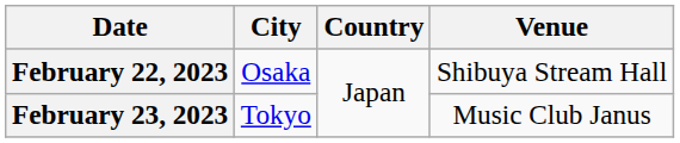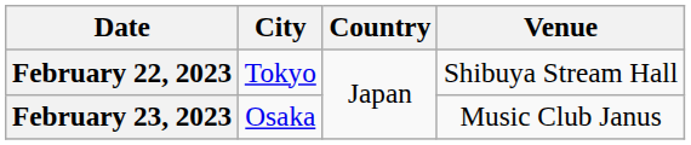February 22, 2023 | City: Osaka -> Tokyo
February 23, 2023 | City: Tokyo -> Osaka
